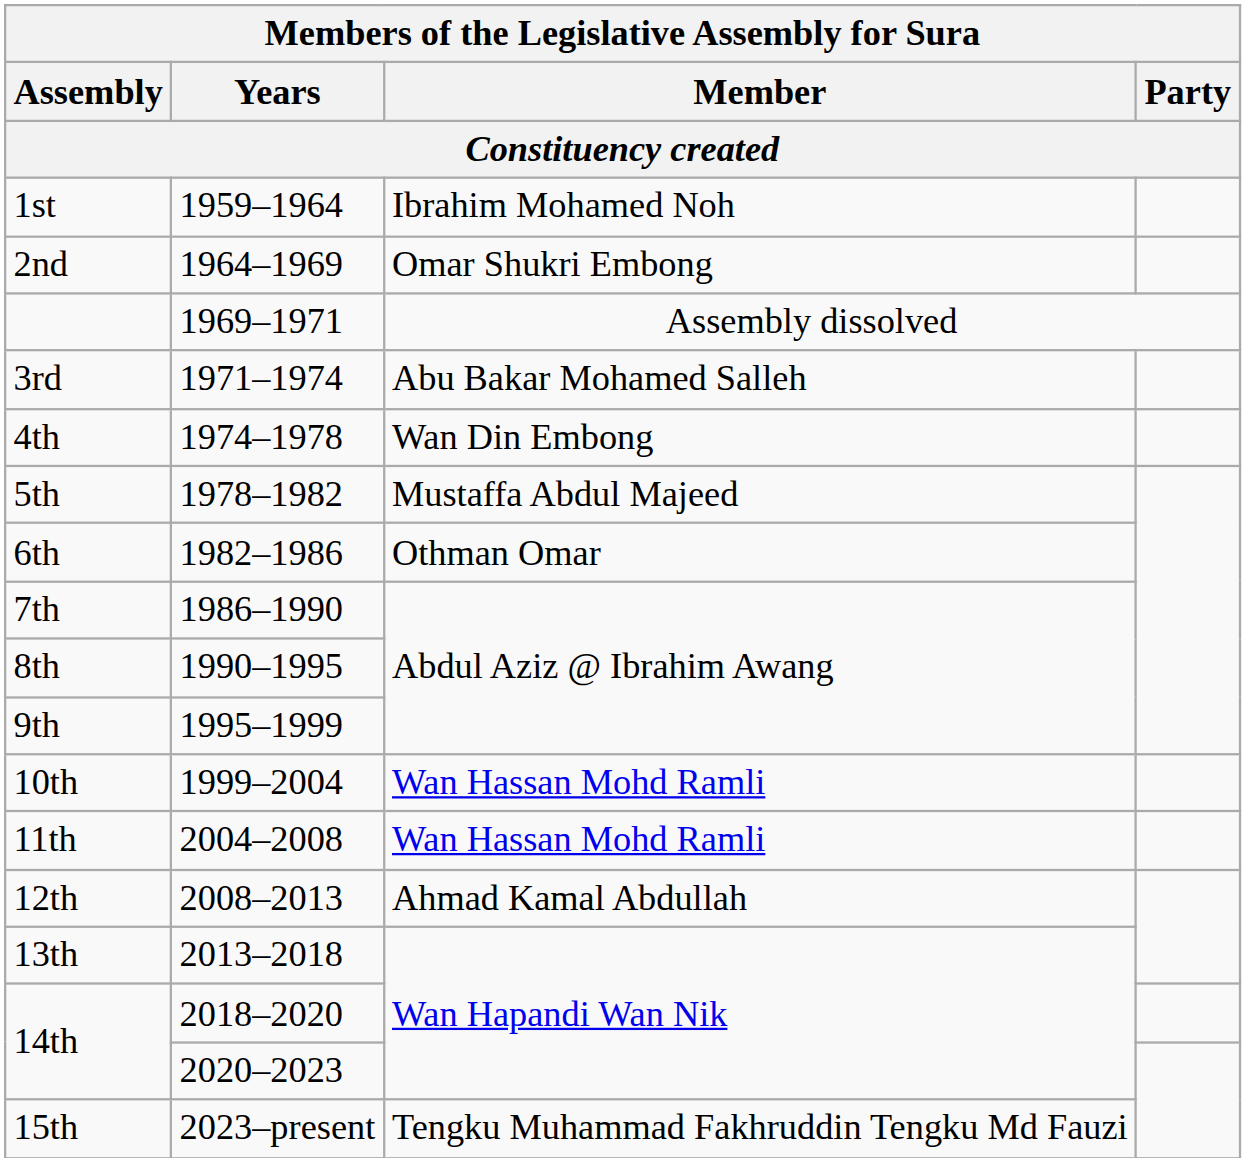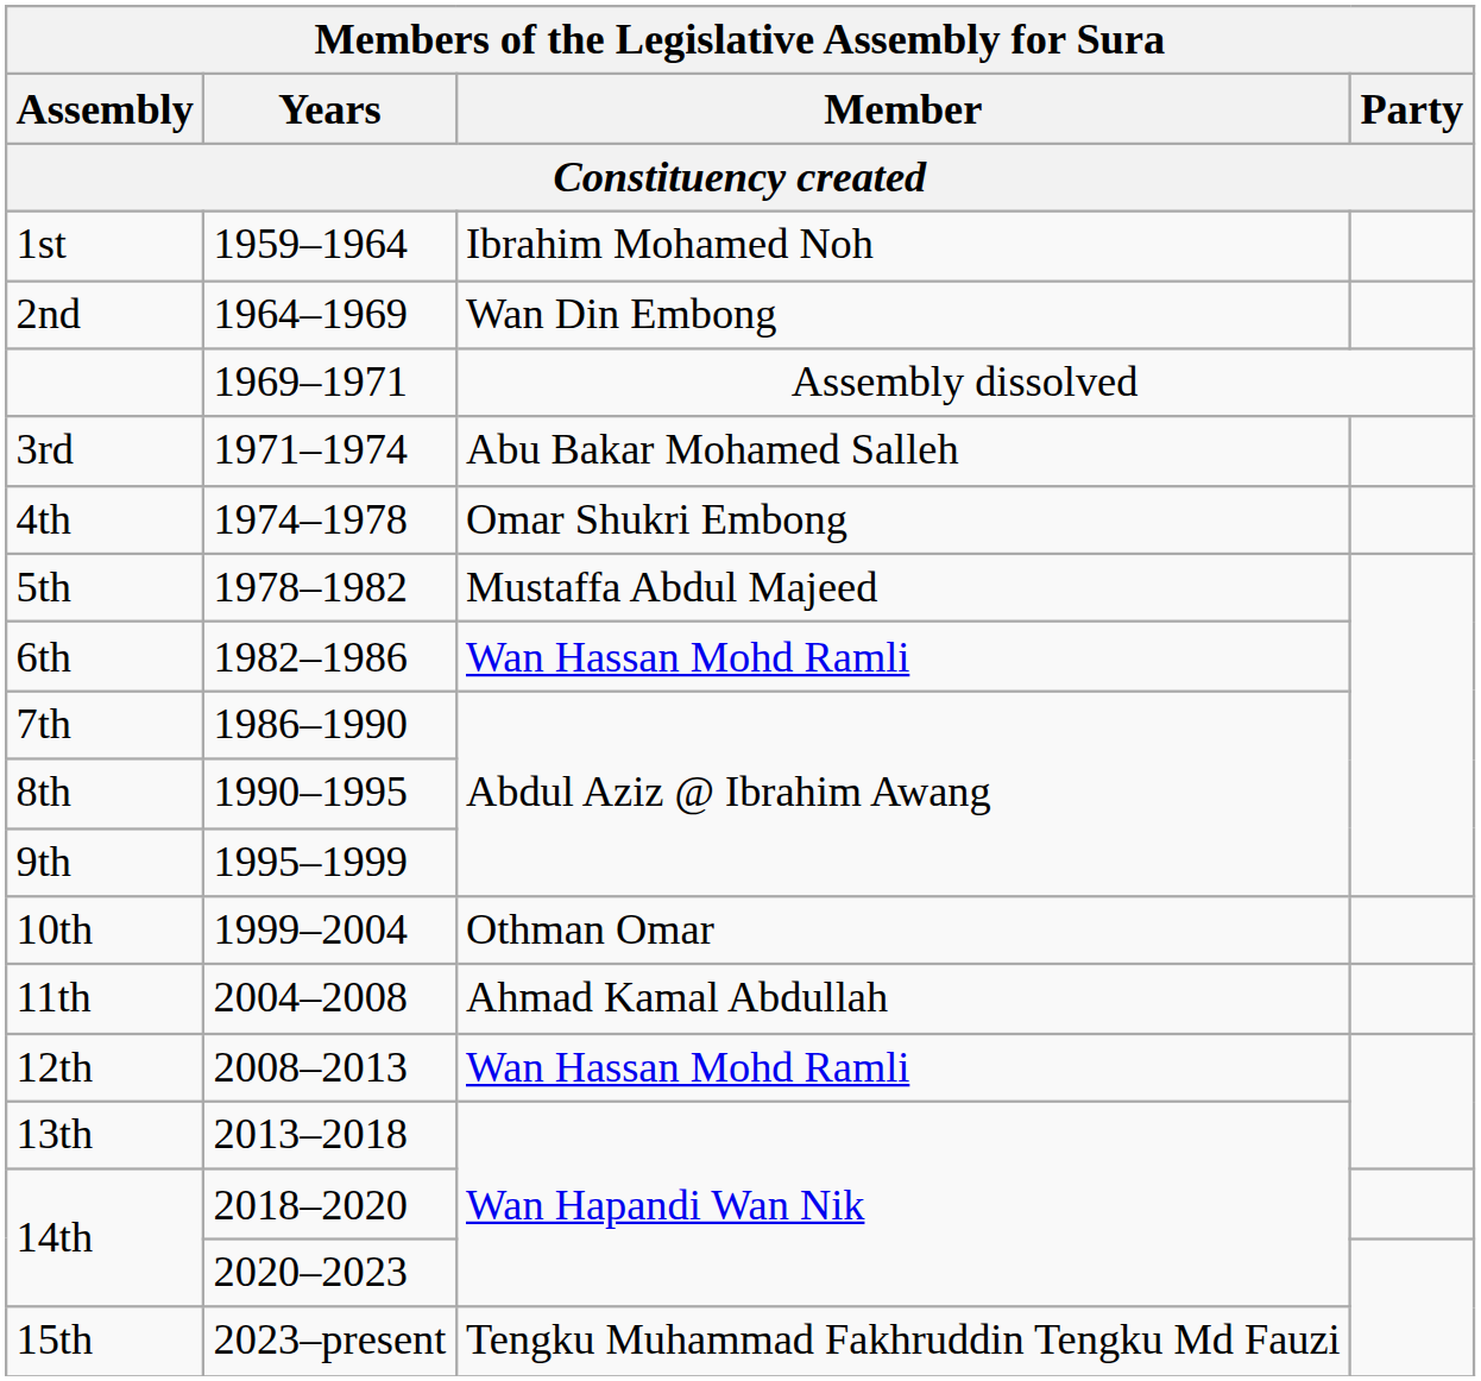2nd | Member: Omar Shukri Embong -> Wan Din Embong
4th | Member: Wan Din Embong -> Omar Shukri Embong
6th | Member: Othman Omar -> Wan Hassan Mohd Ramli
10th | Member: Wan Hassan Mohd Ramli -> Othman Omar
11th | Member: Wan Hassan Mohd Ramli -> Ahmad Kamal Abdullah
12th | Member: Ahmad Kamal Abdullah -> Wan Hassan Mohd Ramli
